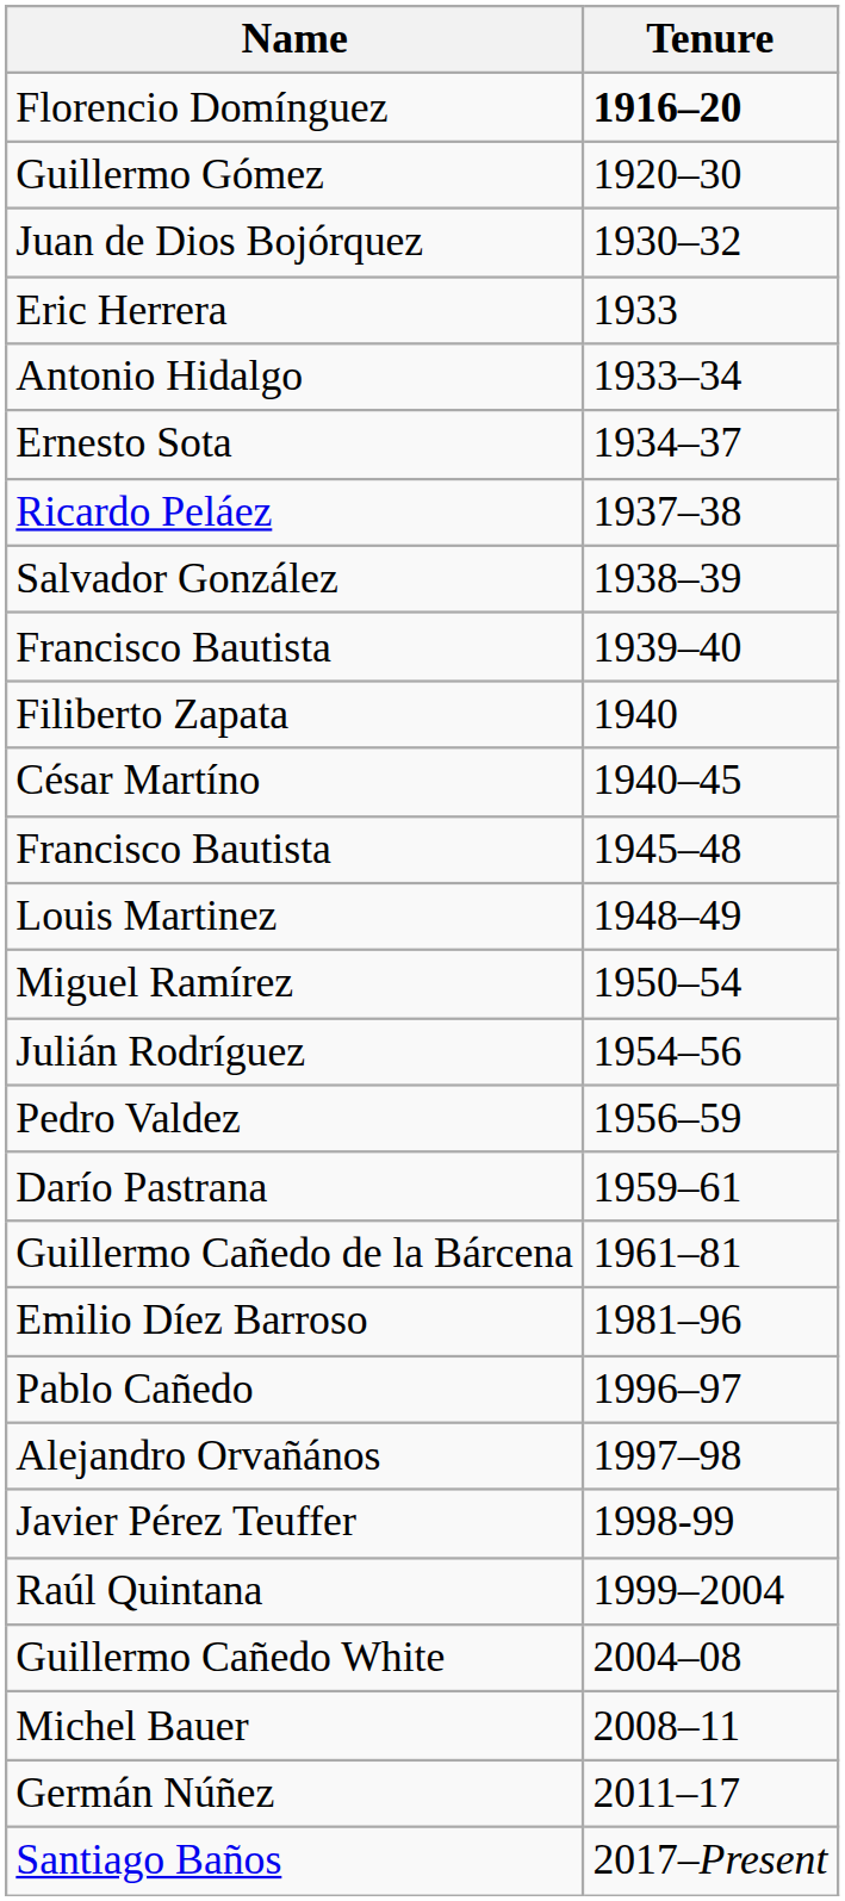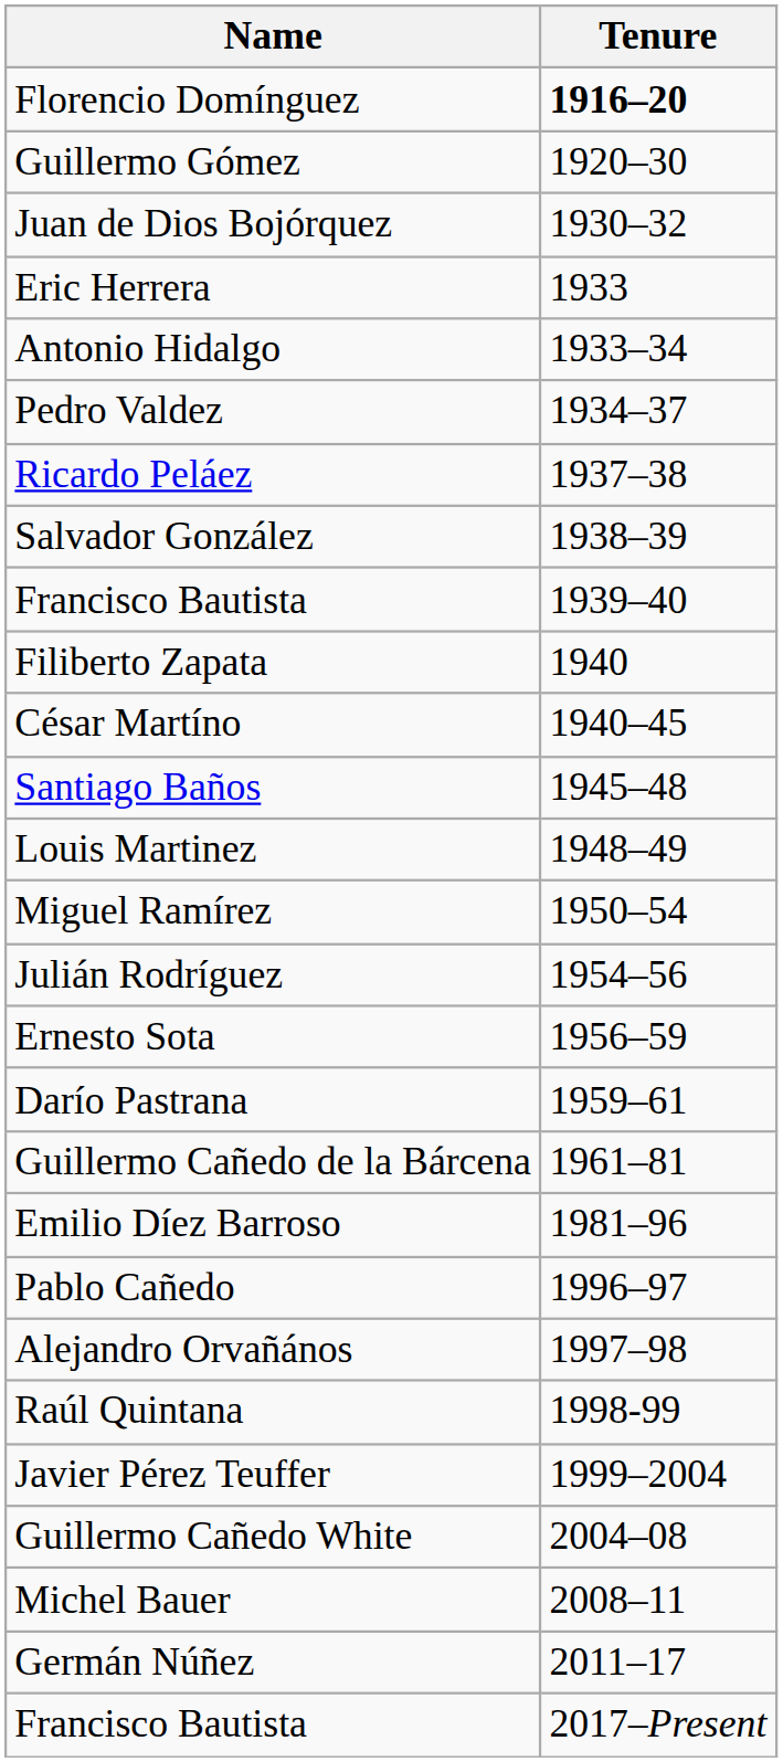row 7 | Name: Ernesto Sota -> Pedro Valdez
row 13 | Name: Francisco Bautista -> Santiago Baños
row 17 | Name: Pedro Valdez -> Ernesto Sota
row 23 | Name: Javier Pérez Teuffer -> Raúl Quintana
row 24 | Name: Raúl Quintana -> Javier Pérez Teuffer
row 28 | Name: Santiago Baños -> Francisco Bautista
